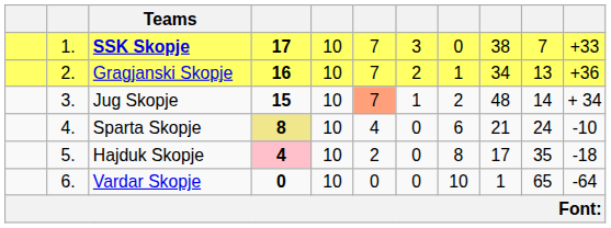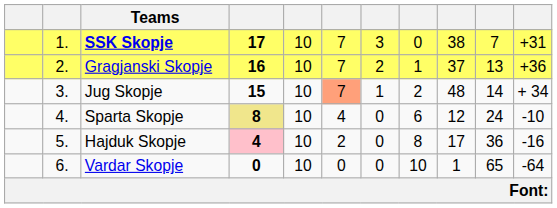SSK Skopje | column 11: +33 -> +31
Gragjanski Skopje | column 9: 34 -> 37
Sparta Skopje | column 9: 21 -> 12
Hajduk Skopje | column 10: 35 -> 36
Hajduk Skopje | column 11: -18 -> -16
